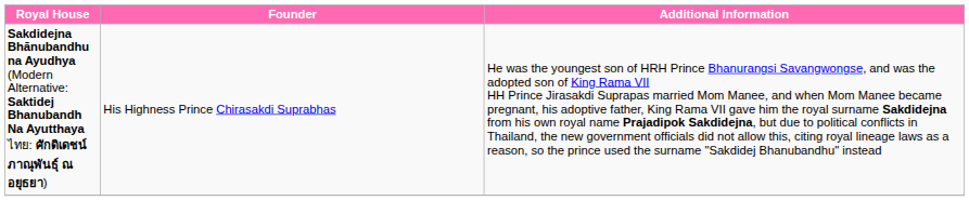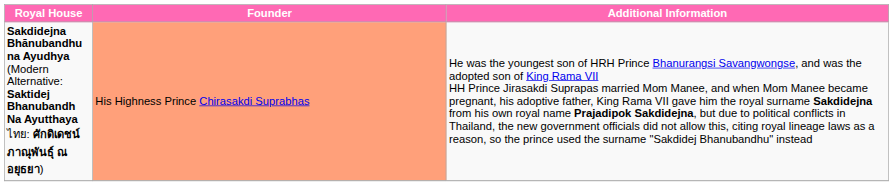row 2 | Founder: no background -> lightsalmon background
